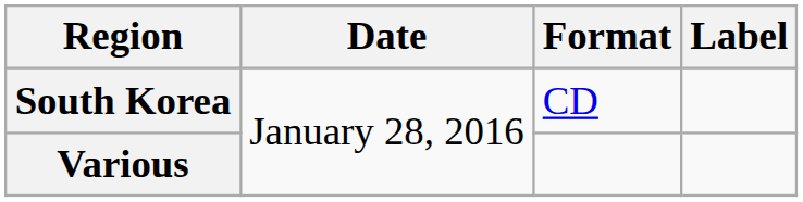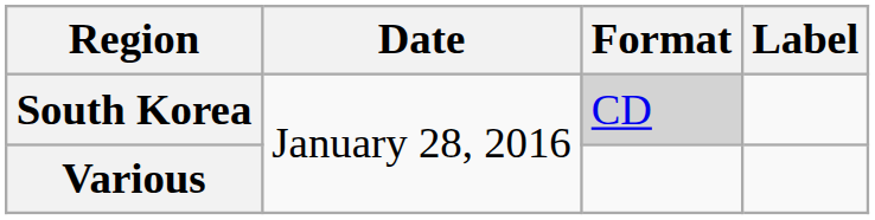South Korea | Format: no background -> lightgrey background
